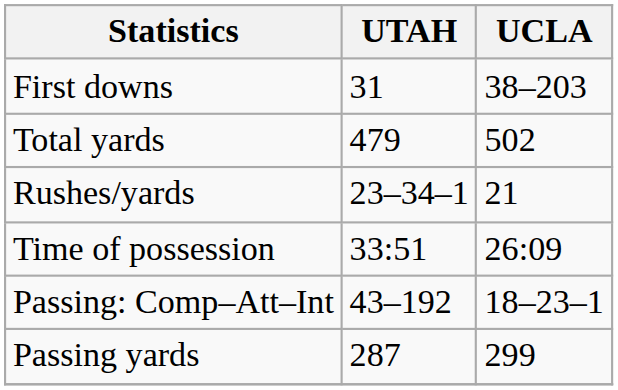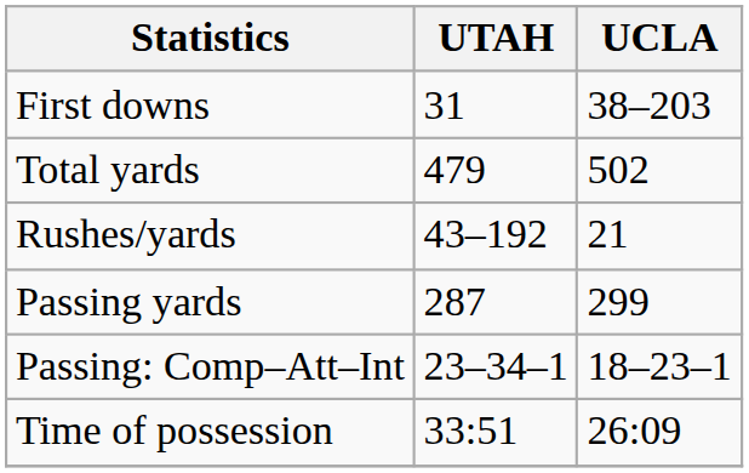Rushes/yards | UTAH: 23–34–1 -> 43–192
rows swapped: Passing yards <-> Time of possession
Passing: Comp–Att–Int | UTAH: 43–192 -> 23–34–1
